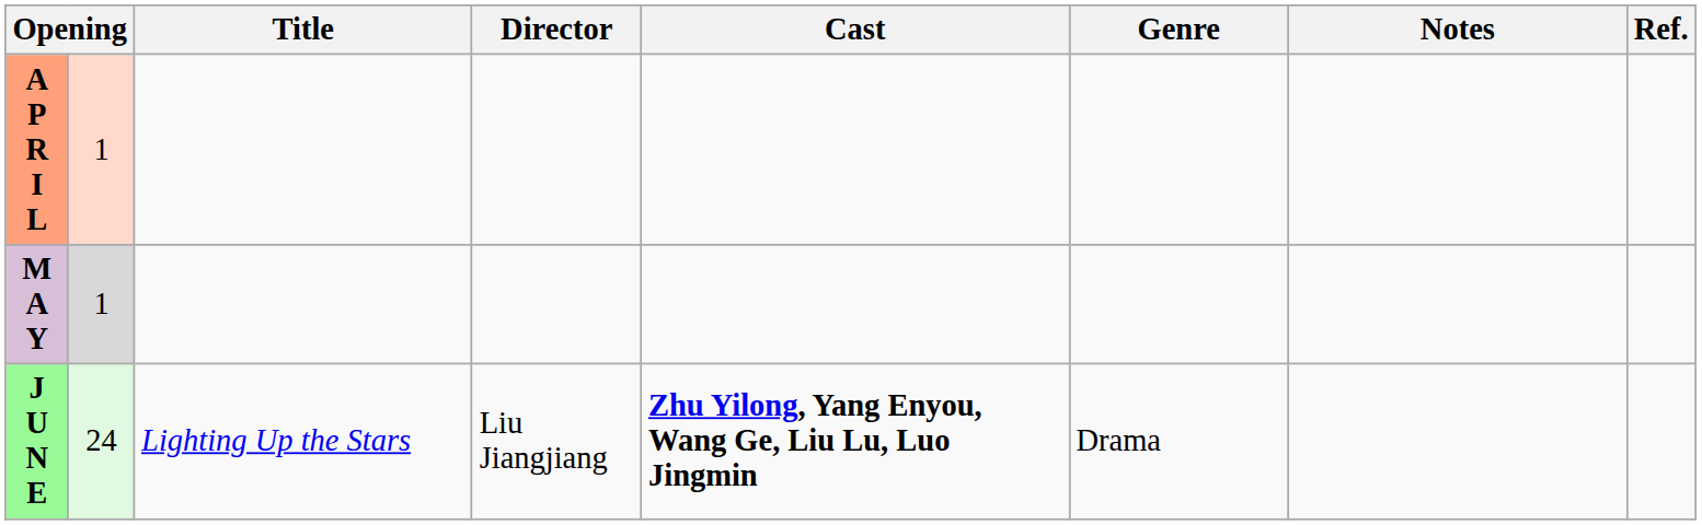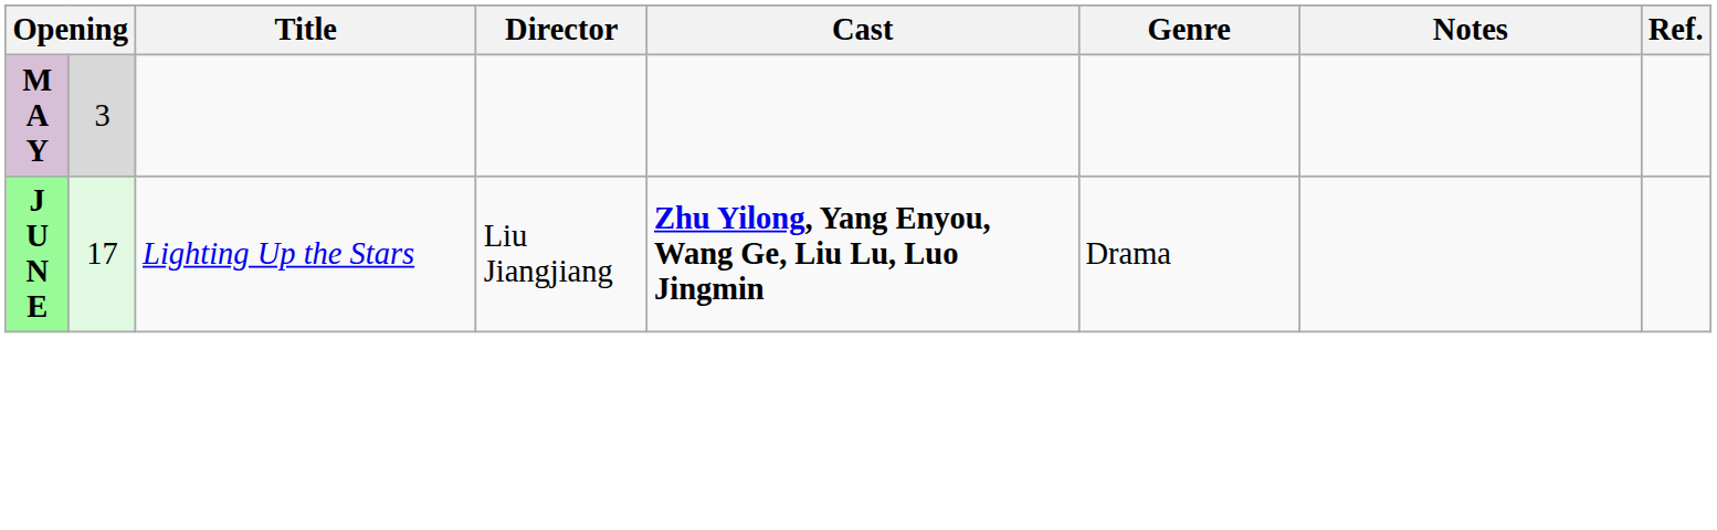- row: A P R I L | 1
M A Y | column 2: 1 -> 3
J U N E | column 2: 24 -> 17
